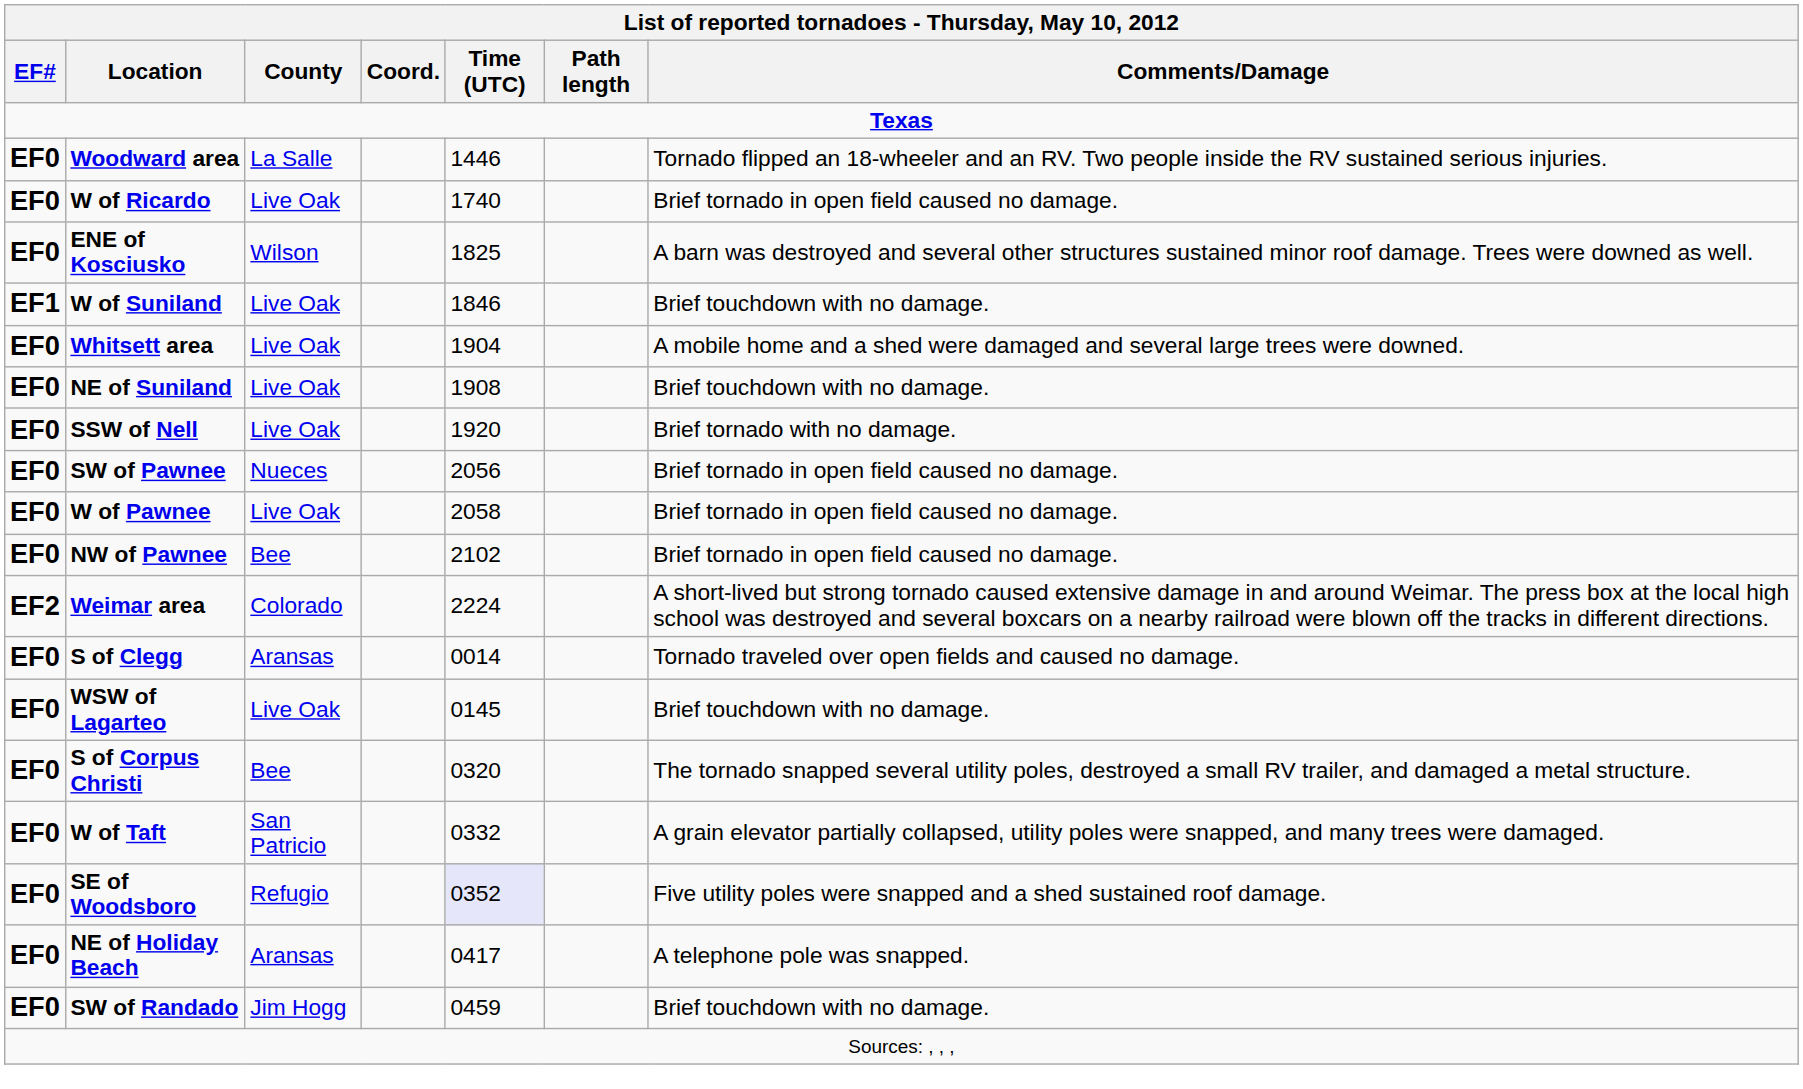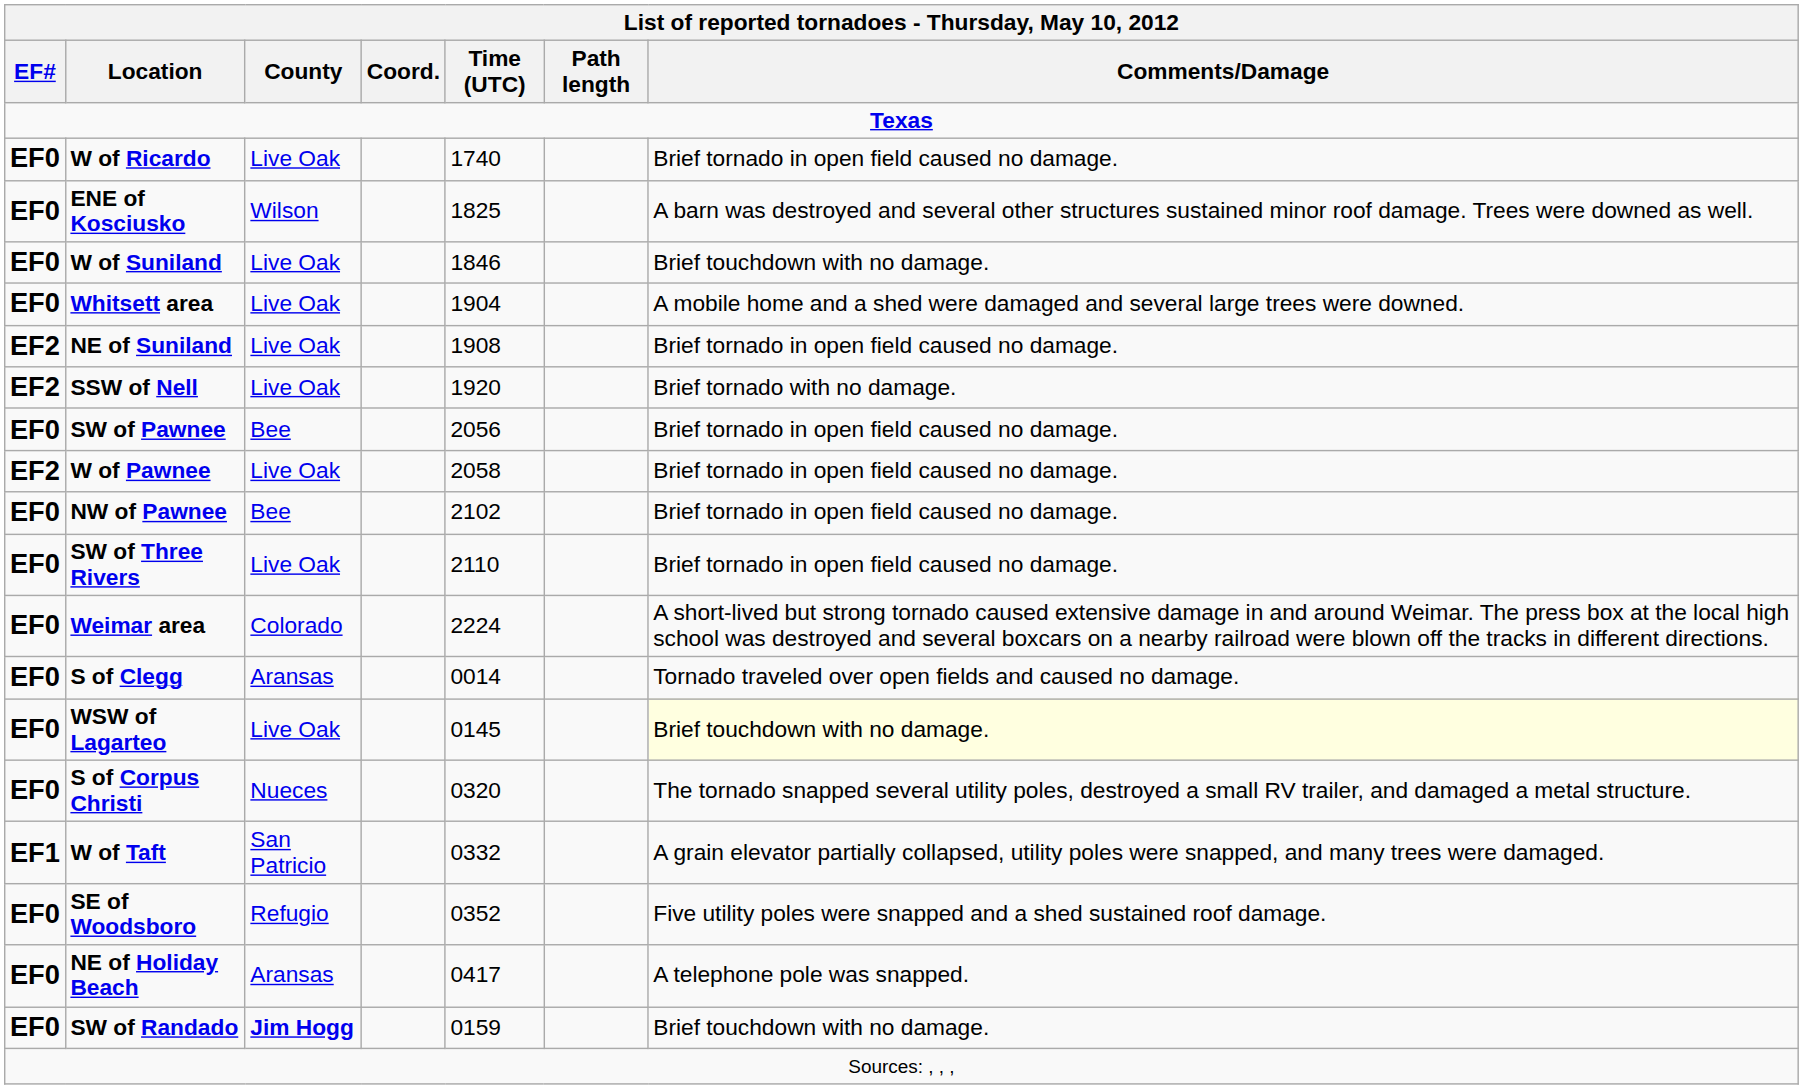- row: EF0 | Woodward area | La Salle | 1446 | Tornado flipped an 18-wheeler and an RV. Two people inside the RV sustained serious injuries.
W of Suniland | EF#: EF1 -> EF0
NE of Suniland | EF#: EF0 -> EF2
NE of Suniland | Comments/Damage: Brief touchdown with no damage. -> Brief tornado in open field caused no damage.
SSW of Nell | EF#: EF0 -> EF2
SW of Pawnee | County: Nueces -> Bee
W of Pawnee | EF#: EF0 -> EF2
+ row: EF0 | SW of Three Rivers | Live Oak | 2110 | Brief tornado in open field caused no damage.
Weimar area | EF#: EF2 -> EF0
WSW of Lagarteo | Comments/Damage: no background -> lightyellow background
S of Corpus Christi | County: Bee -> Nueces
W of Taft | EF#: EF0 -> EF1
SE of Woodsboro | Time (UTC): lavender background -> no background
SW of Randado | County: normal -> bold
SW of Randado | Time (UTC): 0459 -> 0159
